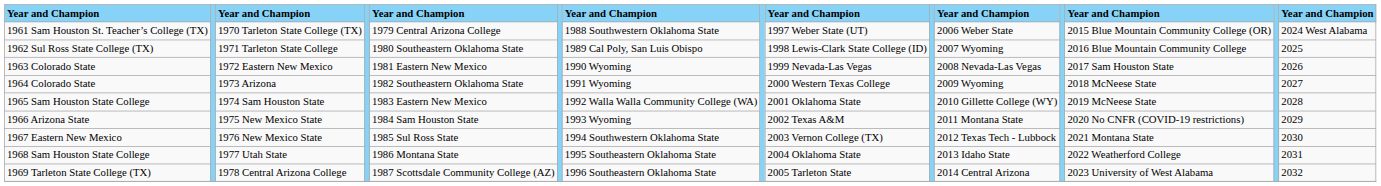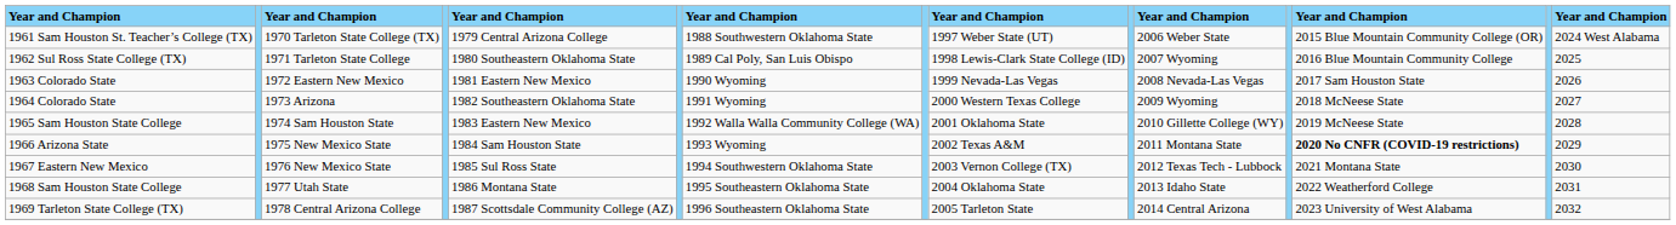1966 Arizona State | column 13: normal -> bold
